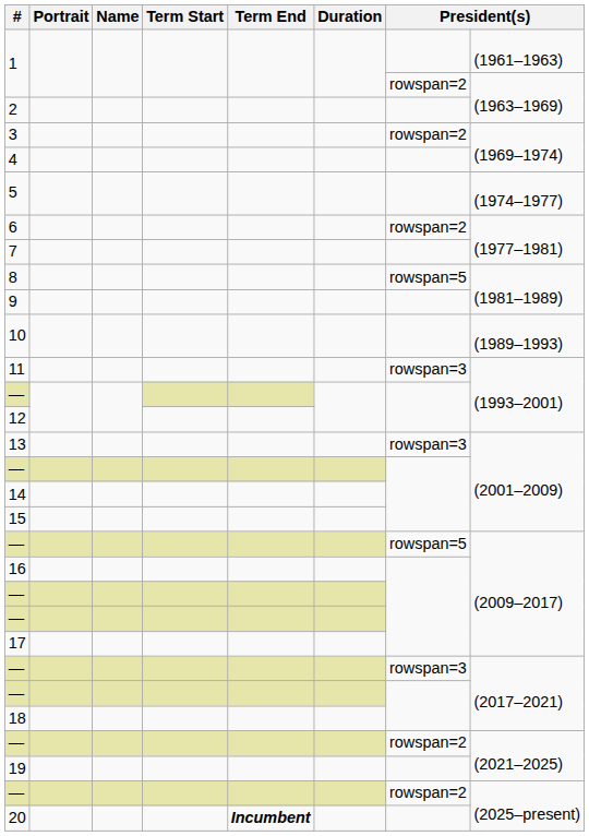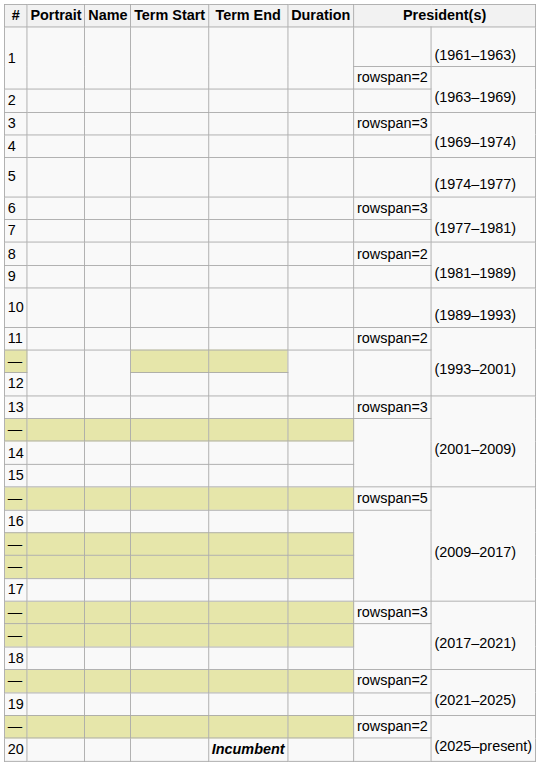3 | column 7: rowspan=2 -> rowspan=3
6 | column 7: rowspan=2 -> rowspan=3
8 | column 7: rowspan=5 -> rowspan=2
11 | column 7: rowspan=3 -> rowspan=2
